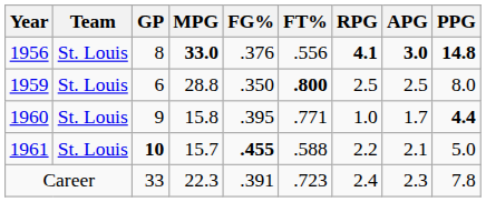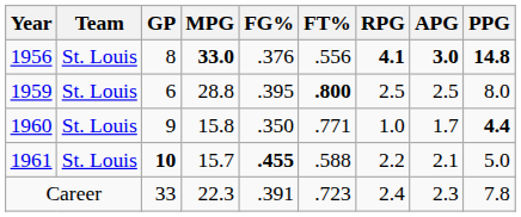1959 | FG%: .350 -> .395
1960 | FG%: .395 -> .350
